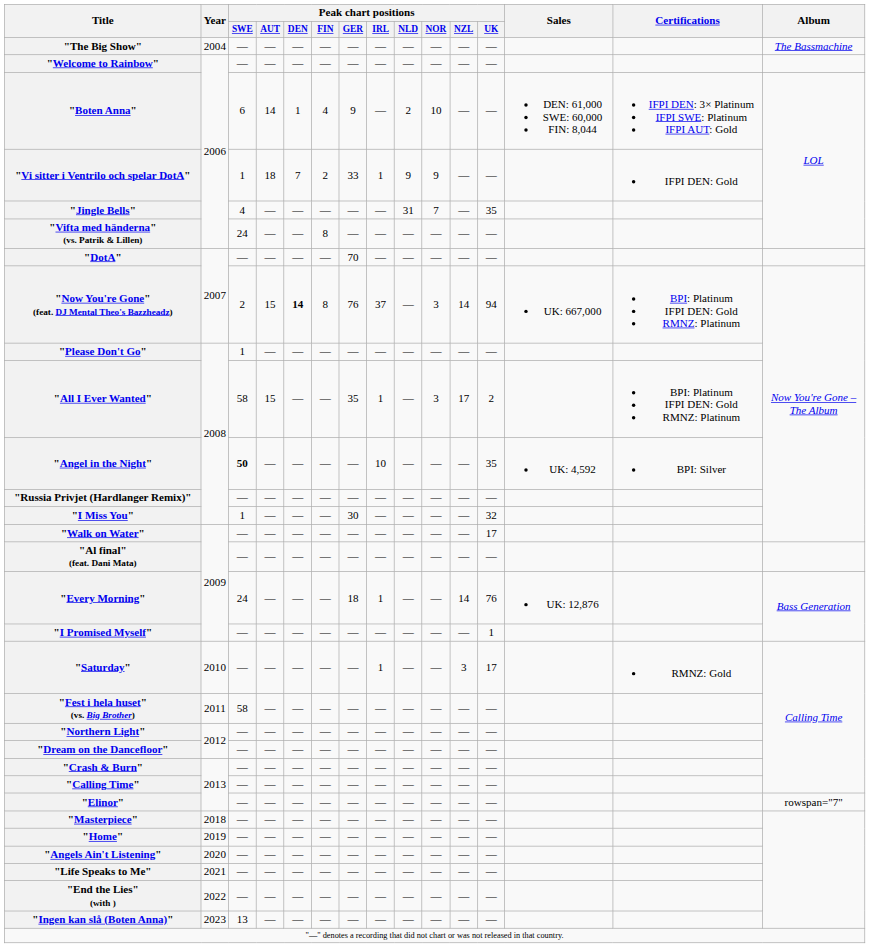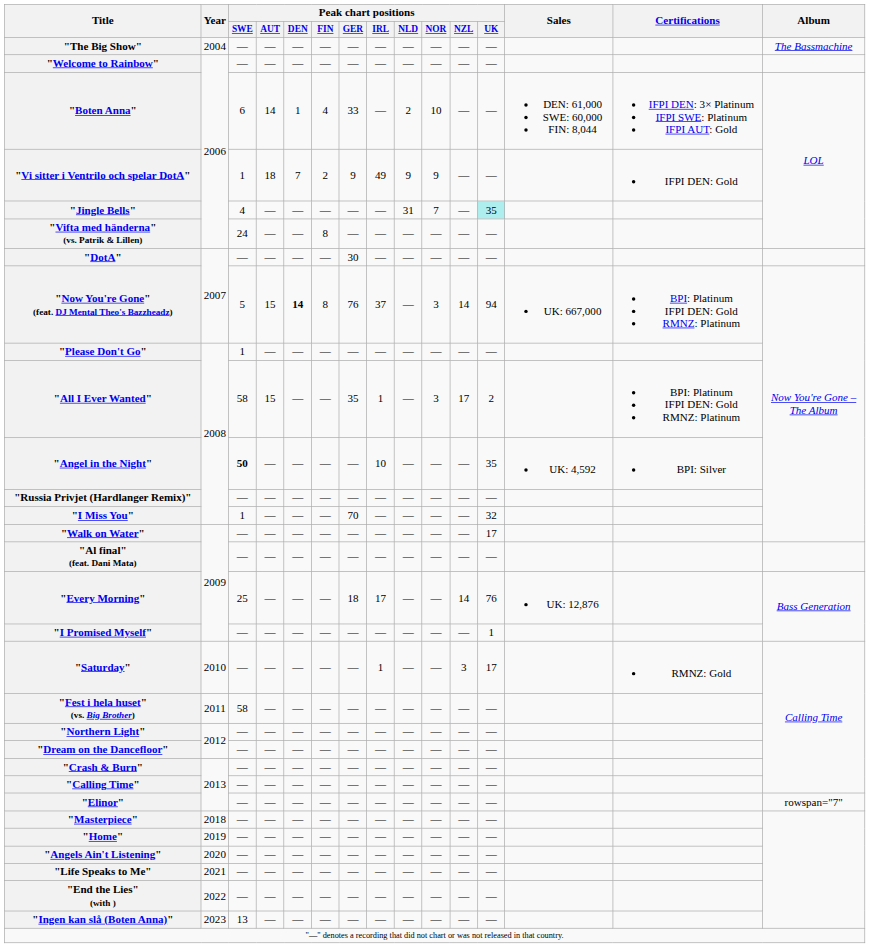"Boten Anna" | Peak chart positions / GER: 9 -> 33
"Vi sitter i Ventrilo och spelar DotA" | Peak chart positions / GER: 33 -> 9
"Vi sitter i Ventrilo och spelar DotA" | Peak chart positions / IRL: 1 -> 49
"Jingle Bells" | Peak chart positions / UK: no background -> paleturquoise background
"DotA" | Peak chart positions / GER: 70 -> 30
"Now You're Gone" (feat. DJ Mental Theo's Bazzheadz) | Peak chart positions / SWE: 2 -> 5
"I Miss You" | Peak chart positions / GER: 30 -> 70
"Every Morning" | Peak chart positions / SWE: 24 -> 25
"Every Morning" | Peak chart positions / IRL: 1 -> 17
